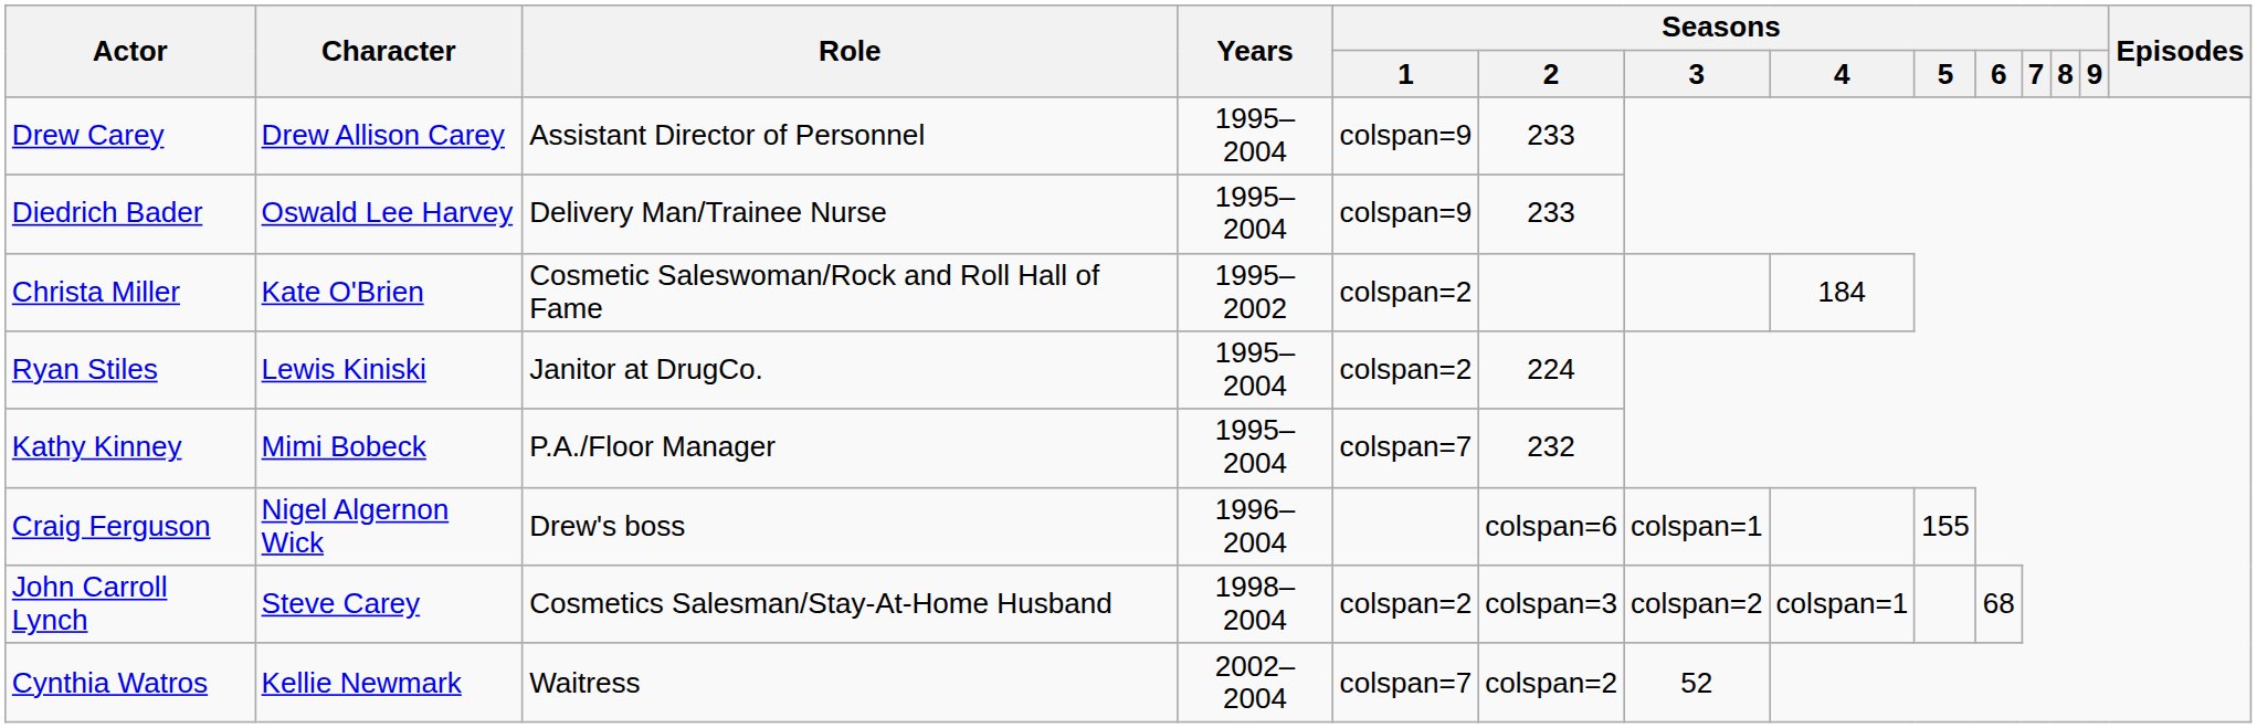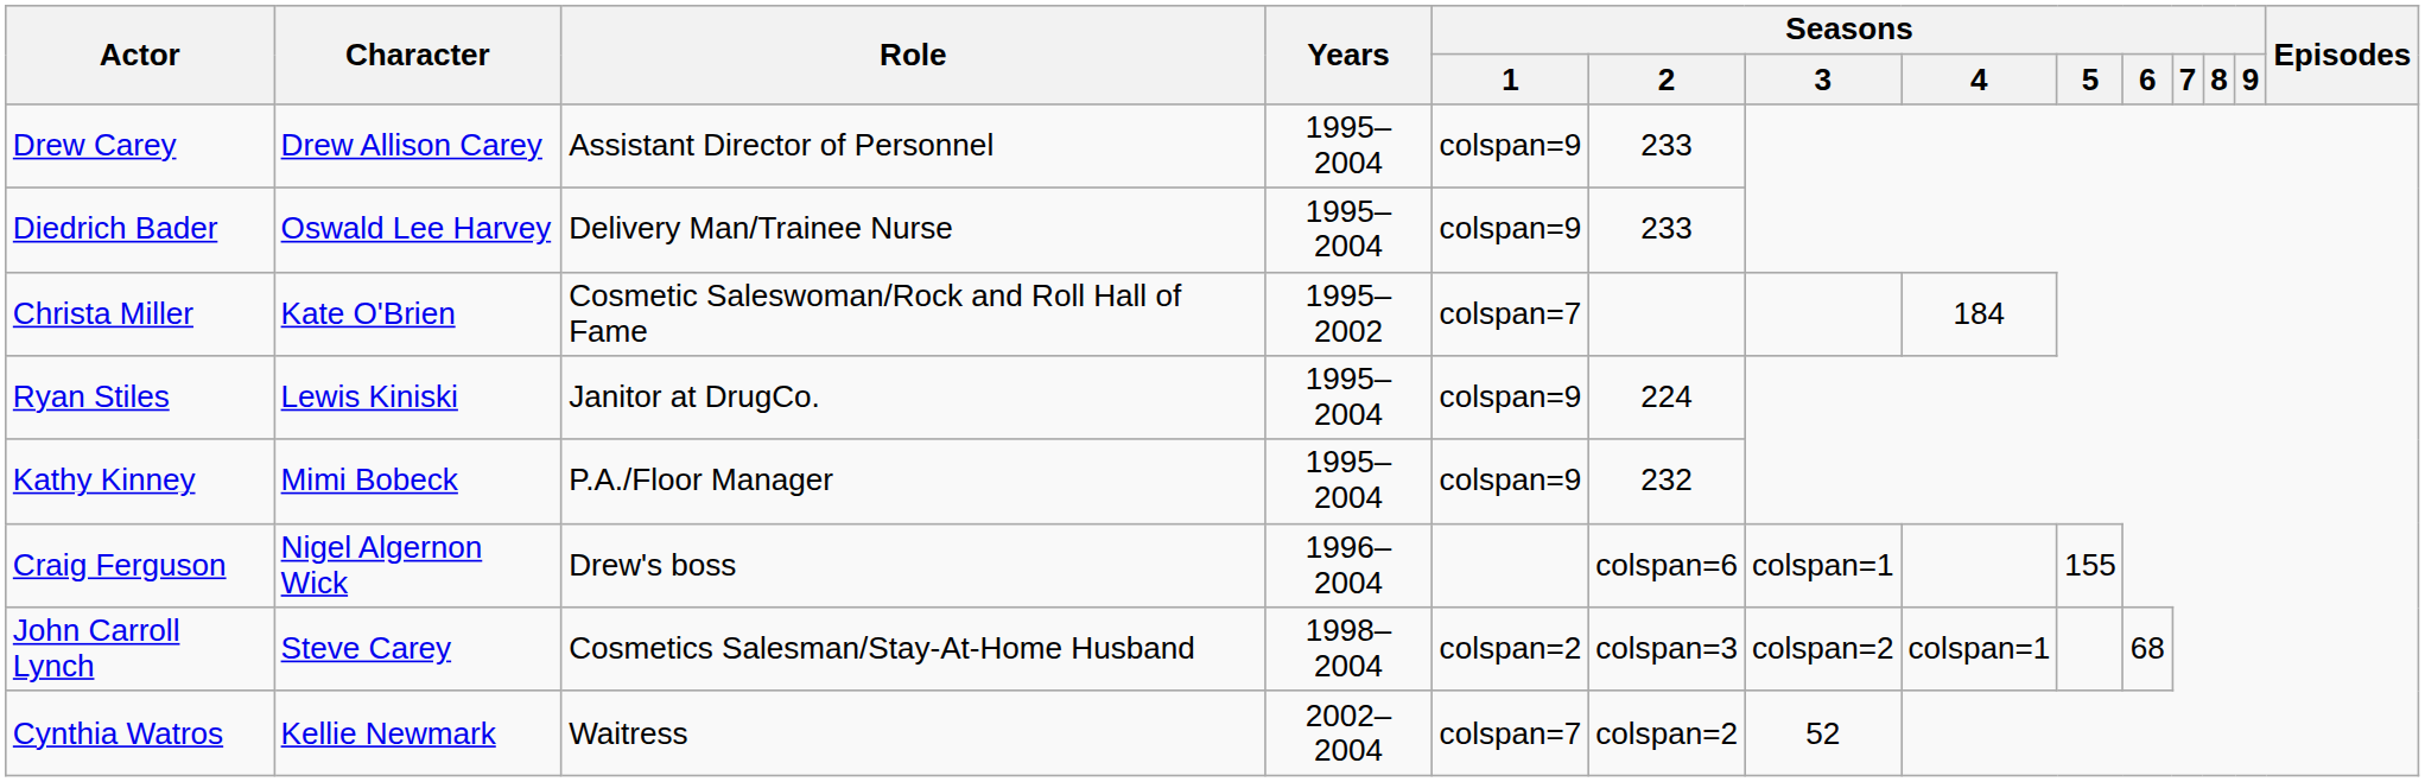Christa Miller | Seasons / 1: colspan=2 -> colspan=7
Ryan Stiles | Seasons / 1: colspan=2 -> colspan=9
Kathy Kinney | Seasons / 1: colspan=7 -> colspan=9
